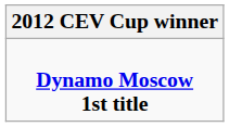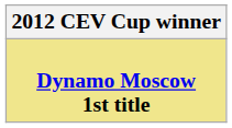row 2 | column 1: no background -> khaki background
